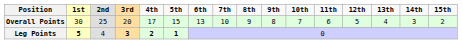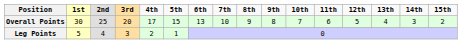Leg Points | 1st: bold -> normal
Leg Points | 3rd: bold -> normal
Leg Points | 4th: bold -> normal
Leg Points | 5th: bold -> normal
